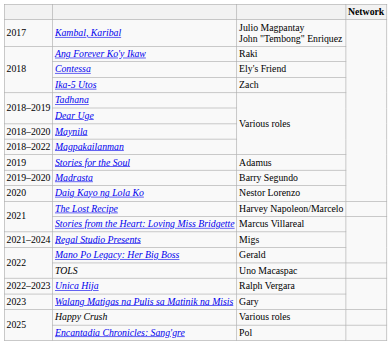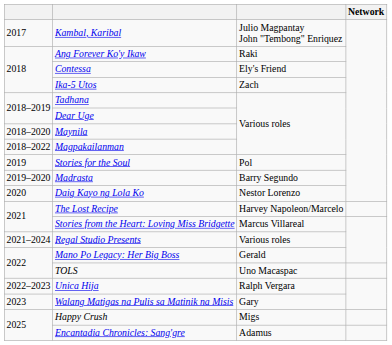Stories for the Soul | column 3: Adamus -> Pol
Regal Studio Presents | column 3: Migs -> Various roles
Happy Crush | column 3: Various roles -> Migs
Encantadia Chronicles: Sang'gre | column 3: Pol -> Adamus
